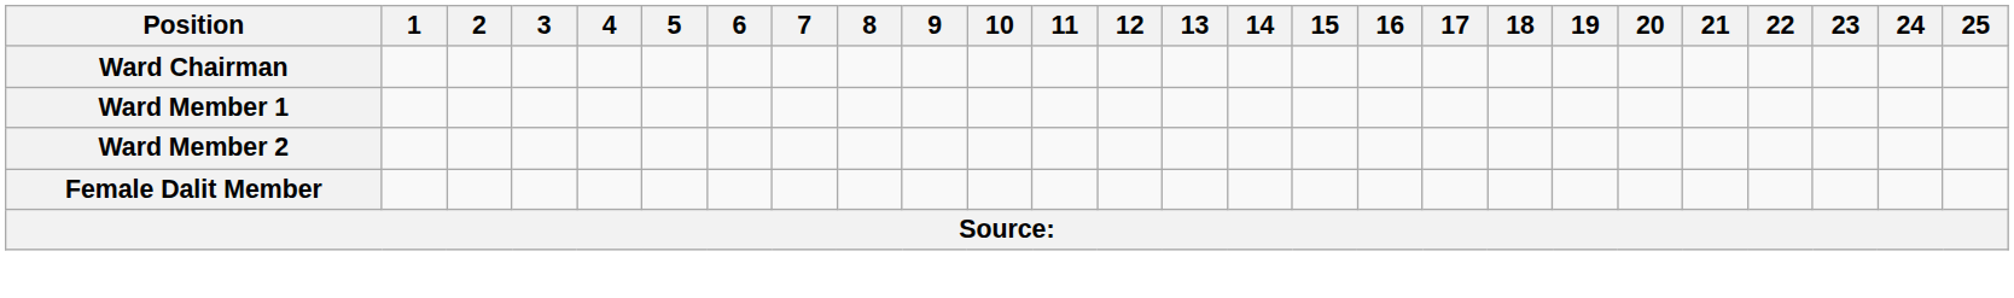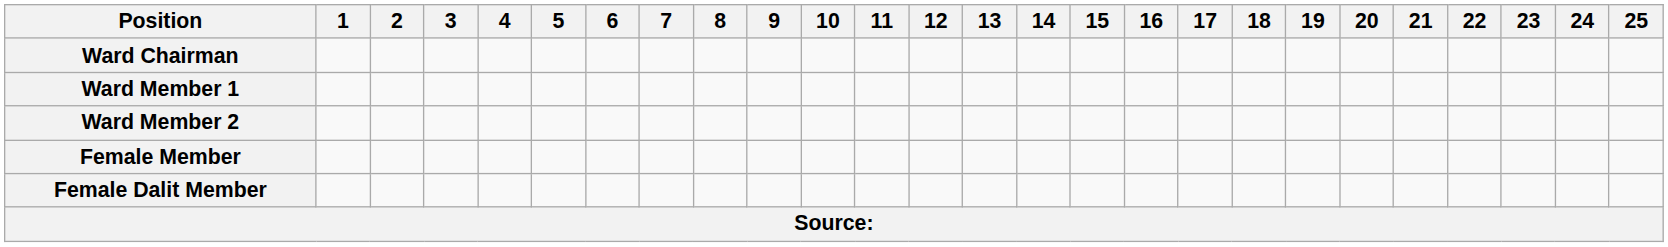+ row: Female Member
